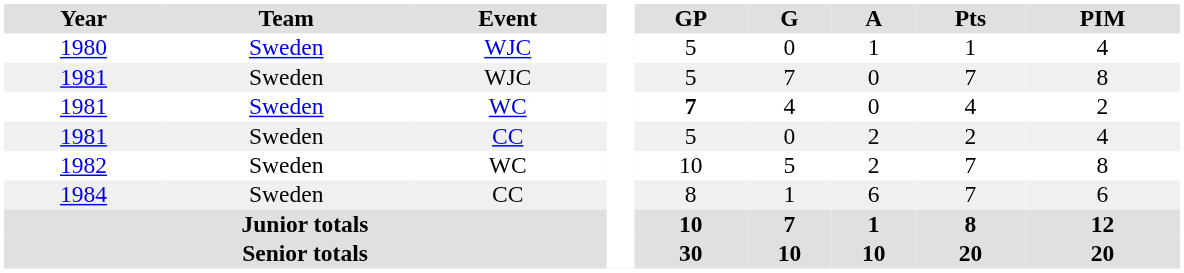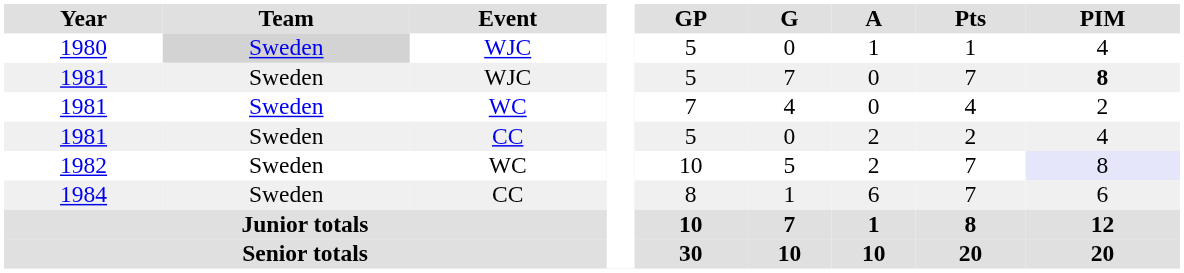1980 | Team: no background -> lightgrey background
1981 / WJC | PIM: normal -> bold
1981 / WC | GP: bold -> normal
1982 | PIM: no background -> lavender background
